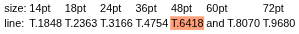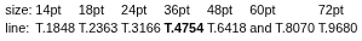line: | column 5: normal -> bold
line: | column 6: lightsalmon background -> no background
